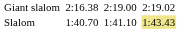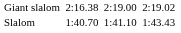Slalom | column 4: khaki background -> no background
